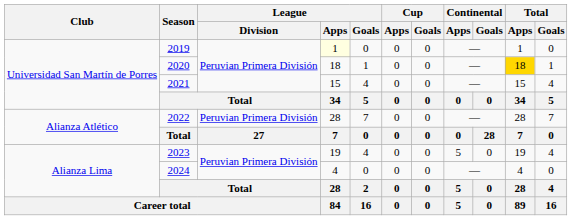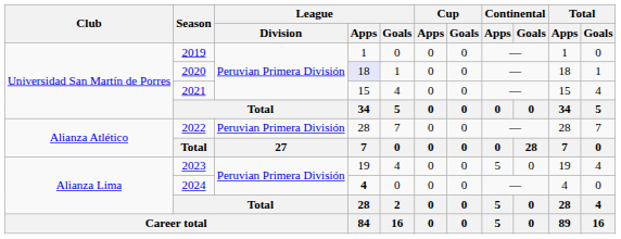2019 | League / Apps: lightyellow background -> no background
2020 | League / Apps: no background -> lavender background
2020 | Total / Apps: gold background -> no background
2024 | League / Apps: normal -> bold
